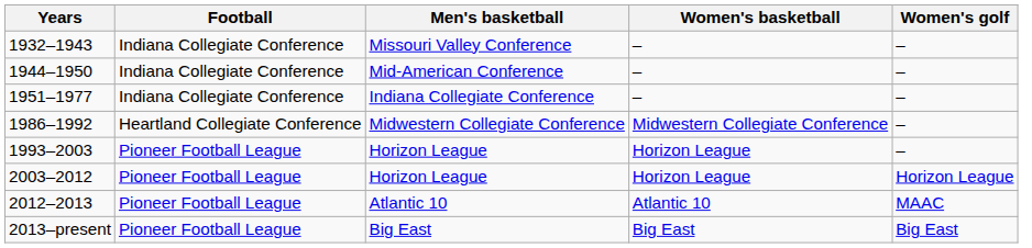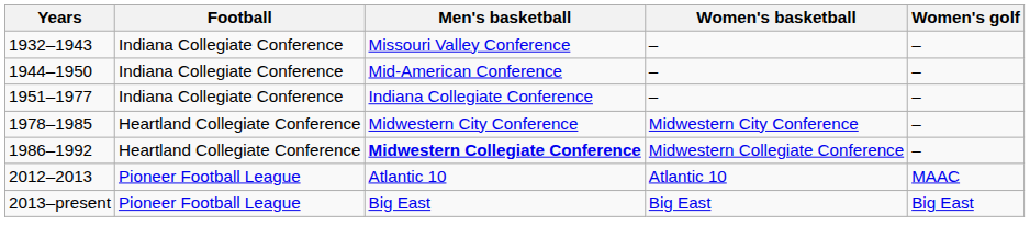+ row: 1978–1985 | Heartland Collegiate Conference | Midwestern City Conference | Midwestern City Conference | –
1986–1992 | Men's basketball: normal -> bold
- row: 1993–2003 | Pioneer Football League | Horizon League | Horizon League | –
- row: 2003–2012 | Pioneer Football League | Horizon League | Horizon League | Horizon League
